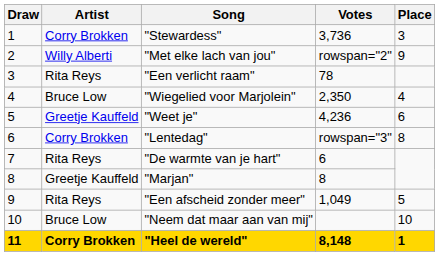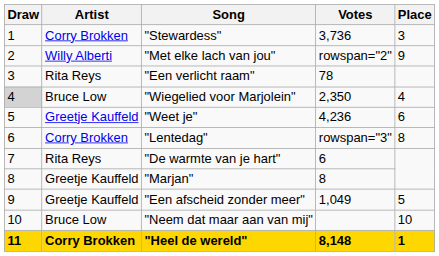"Wiegelied voor Marjolein" | Draw: no background -> lightgrey background
"Een afscheid zonder meer" | Artist: Rita Reys -> Greetje Kauffeld
